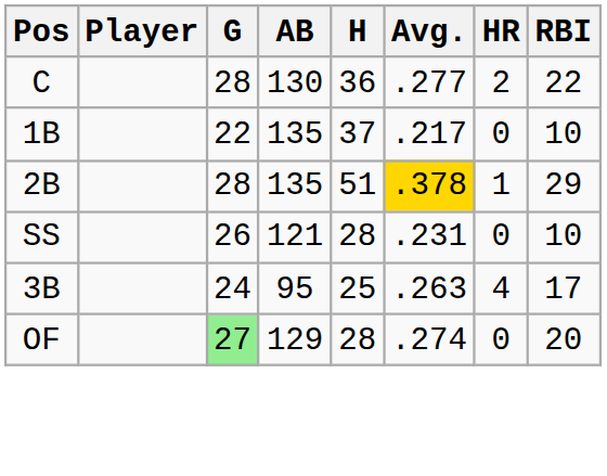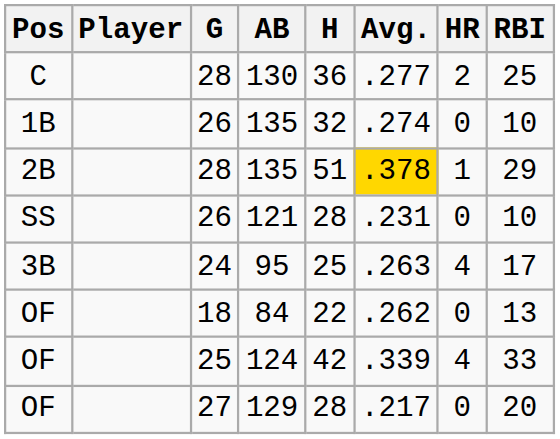130 | RBI: 22 -> 25
1B / 135 | G: 22 -> 26
1B / 135 | H: 37 -> 32
1B / 135 | Avg.: .217 -> .274
+ row: OF | 18 | 84 | 22 | .262 | 0 | 13
+ row: OF | 25 | 124 | 42 | .339 | 4 | 33
129 | G: lightgreen background -> no background
129 | Avg.: .274 -> .217
